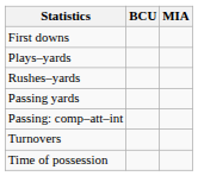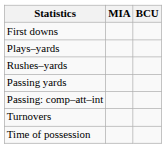columns swapped: BCU <-> MIA
